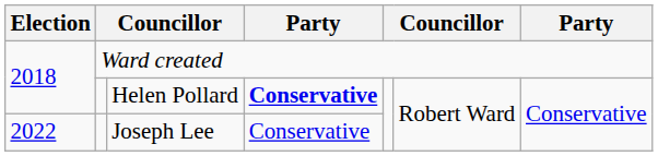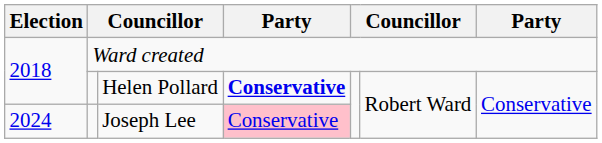Joseph Lee | Election: 2022 -> 2024
Joseph Lee | column 4: no background -> pink background
